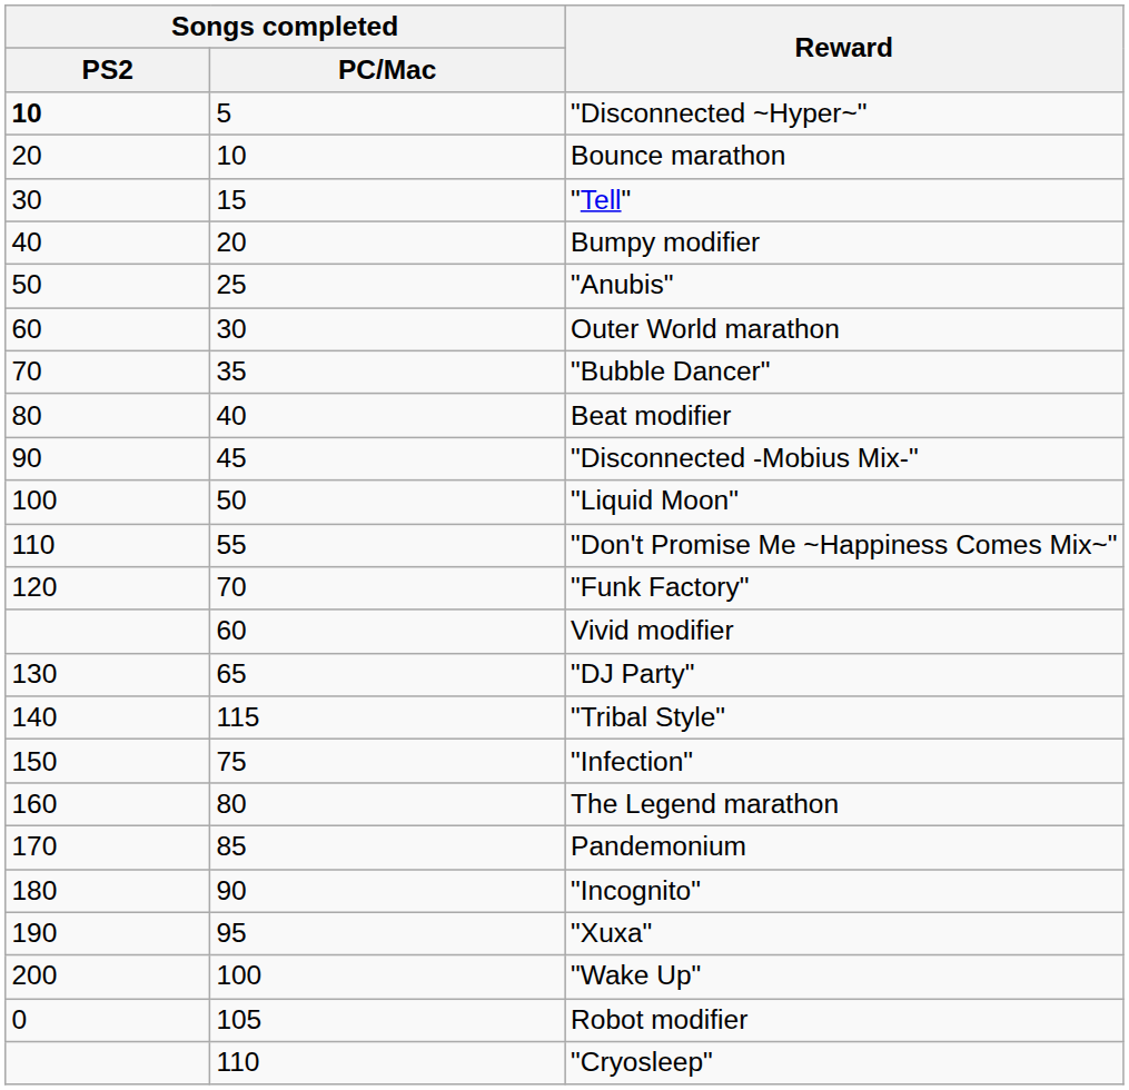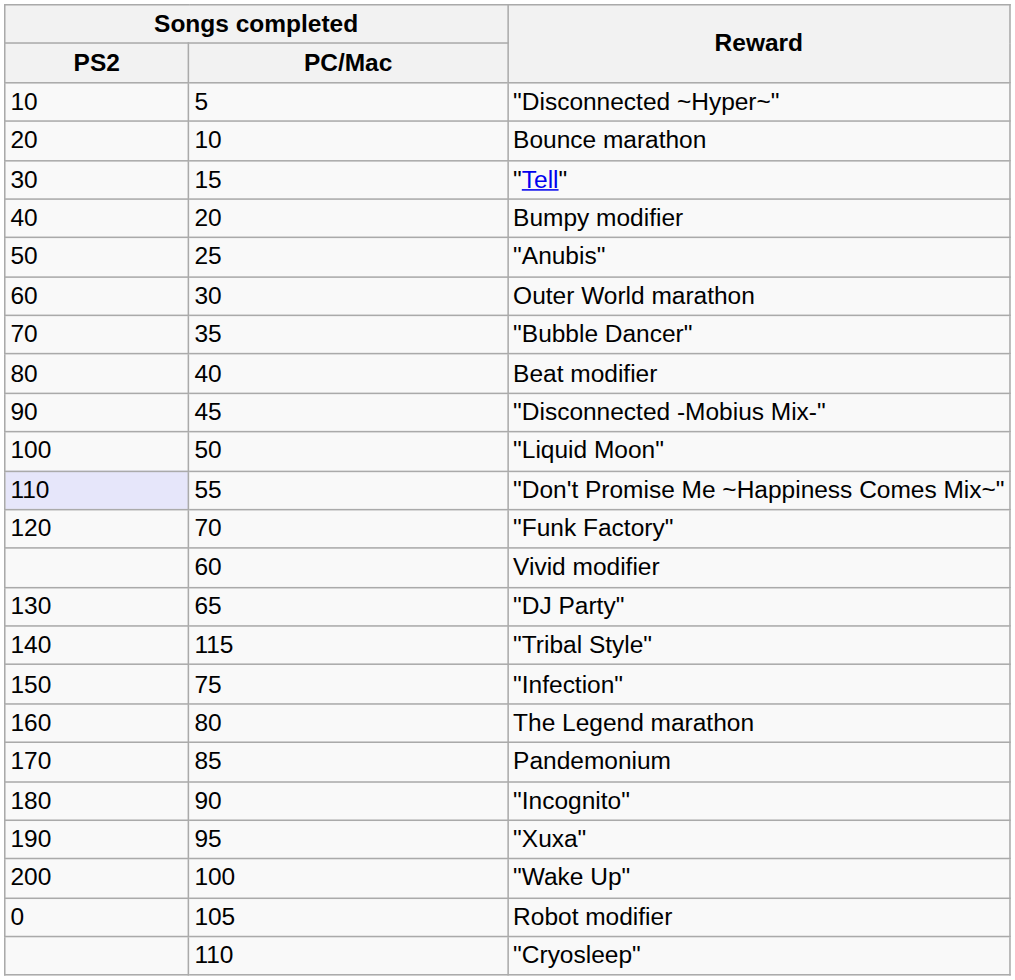"Disconnected ~Hyper~" | Songs completed / PS2: bold -> normal
"Don't Promise Me ~Happiness Comes Mix~" | Songs completed / PS2: no background -> lavender background
